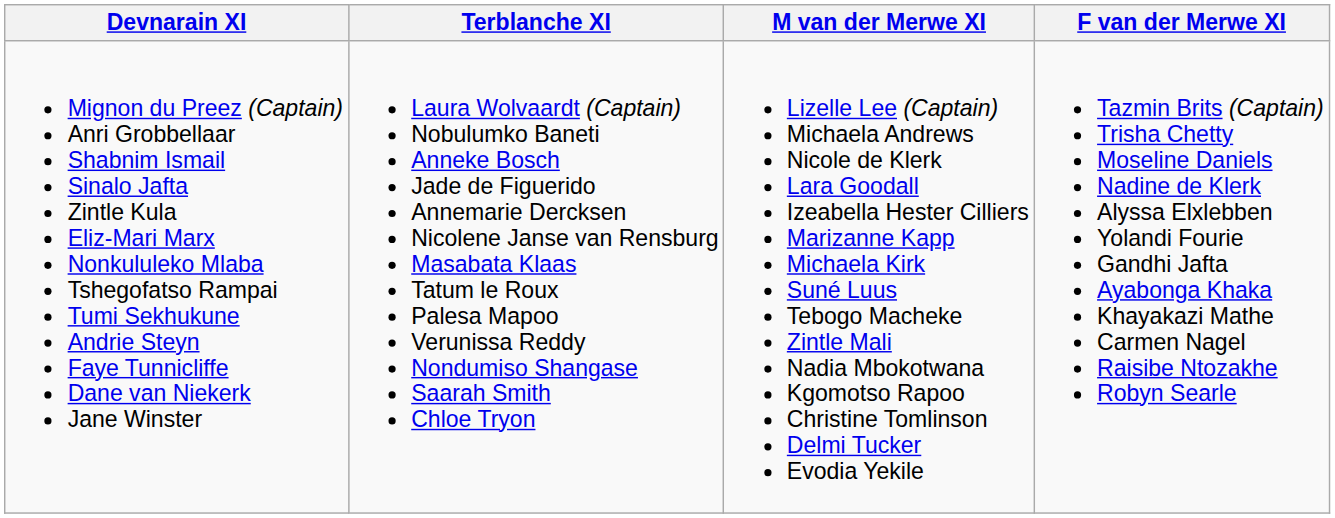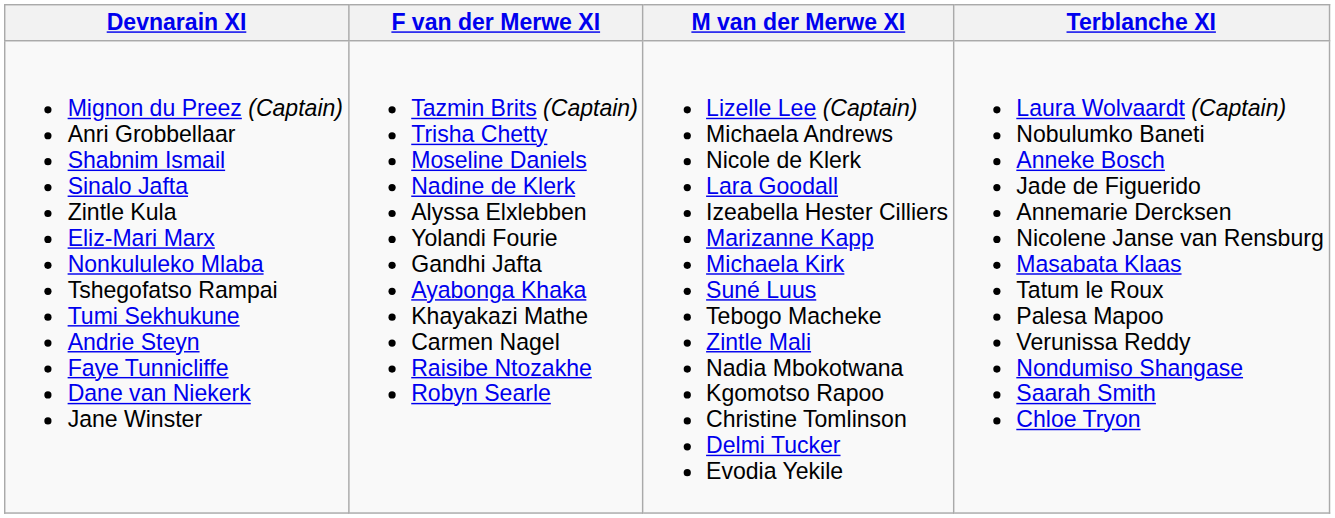columns swapped: F van der Merwe XI <-> Terblanche XI
